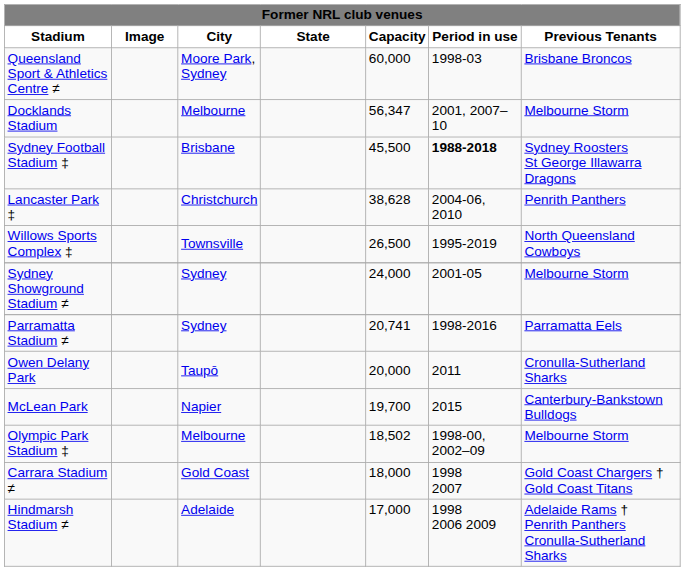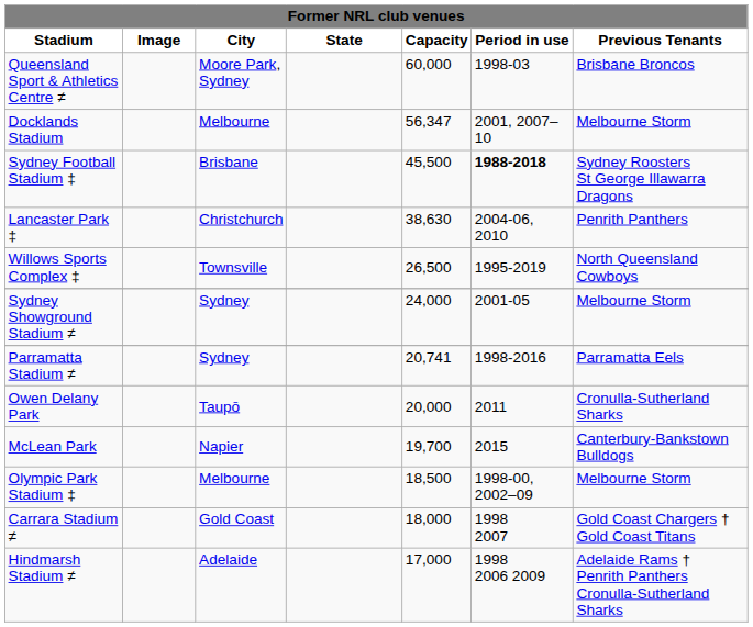Lancaster Park ‡ | Capacity: 38,628 -> 38,630
Olympic Park Stadium ‡ | Capacity: 18,502 -> 18,500
